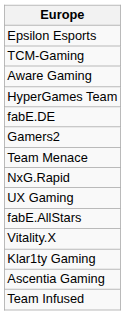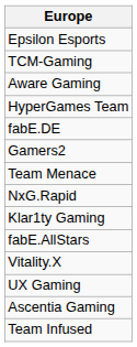row 10 | column 1: UX Gaming -> Klar1ty Gaming
row 13 | column 1: Klar1ty Gaming -> UX Gaming
